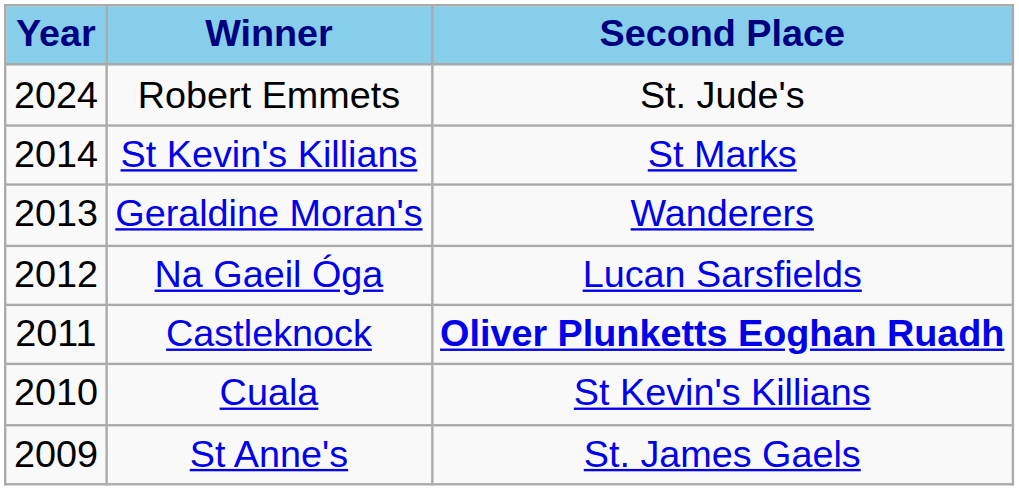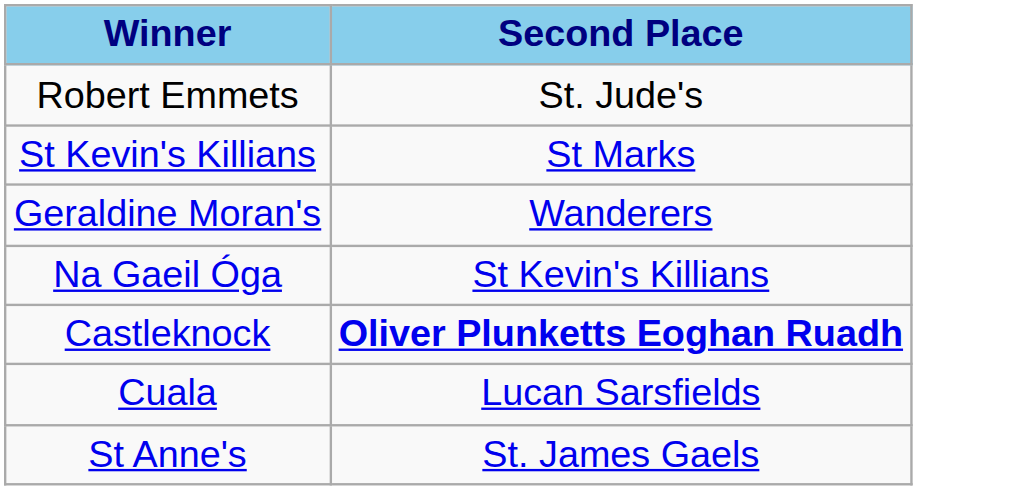- column: Year | 2024 | 2014 | 2013 | 2012 | 2011 | 2010 | 2009
Na Gaeil Óga | Second Place: Lucan Sarsfields -> St Kevin's Killians
Cuala | Second Place: St Kevin's Killians -> Lucan Sarsfields
